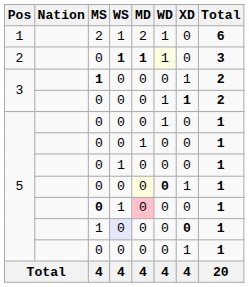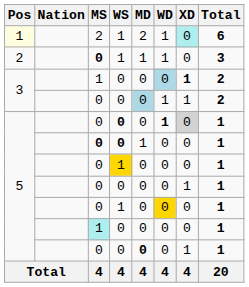row 2 | Pos: no background -> lightyellow background
row 2 | XD: no background -> paleturquoise background
row 3 | MS: normal -> bold
row 3 | WS: bold -> normal
row 3 | MD: bold -> normal
row 3 | WD: lightyellow background -> no background
row 4 | MS: bold -> normal
row 4 | WD: no background -> lightblue background
row 4 | XD: normal -> bold
row 5 | MD: no background -> lightblue background
row 5 | XD: bold -> normal
row 6 | WS: normal -> bold
row 6 | WD: normal -> bold
row 6 | XD: no background -> lightgrey background
row 7 | MS: normal -> bold
row 7 | WS: normal -> bold
row 8 | WS: no background -> gold background
row 9 | MD: lightyellow background -> no background
row 9 | WD: bold -> normal
row 10 | MS: bold -> normal
row 10 | MD: pink background -> no background
row 10 | WD: no background -> gold background
row 11 | MS: no background -> paleturquoise background
row 11 | WS: lavender background -> no background
row 11 | XD: bold -> normal
row 12 | MD: normal -> bold
